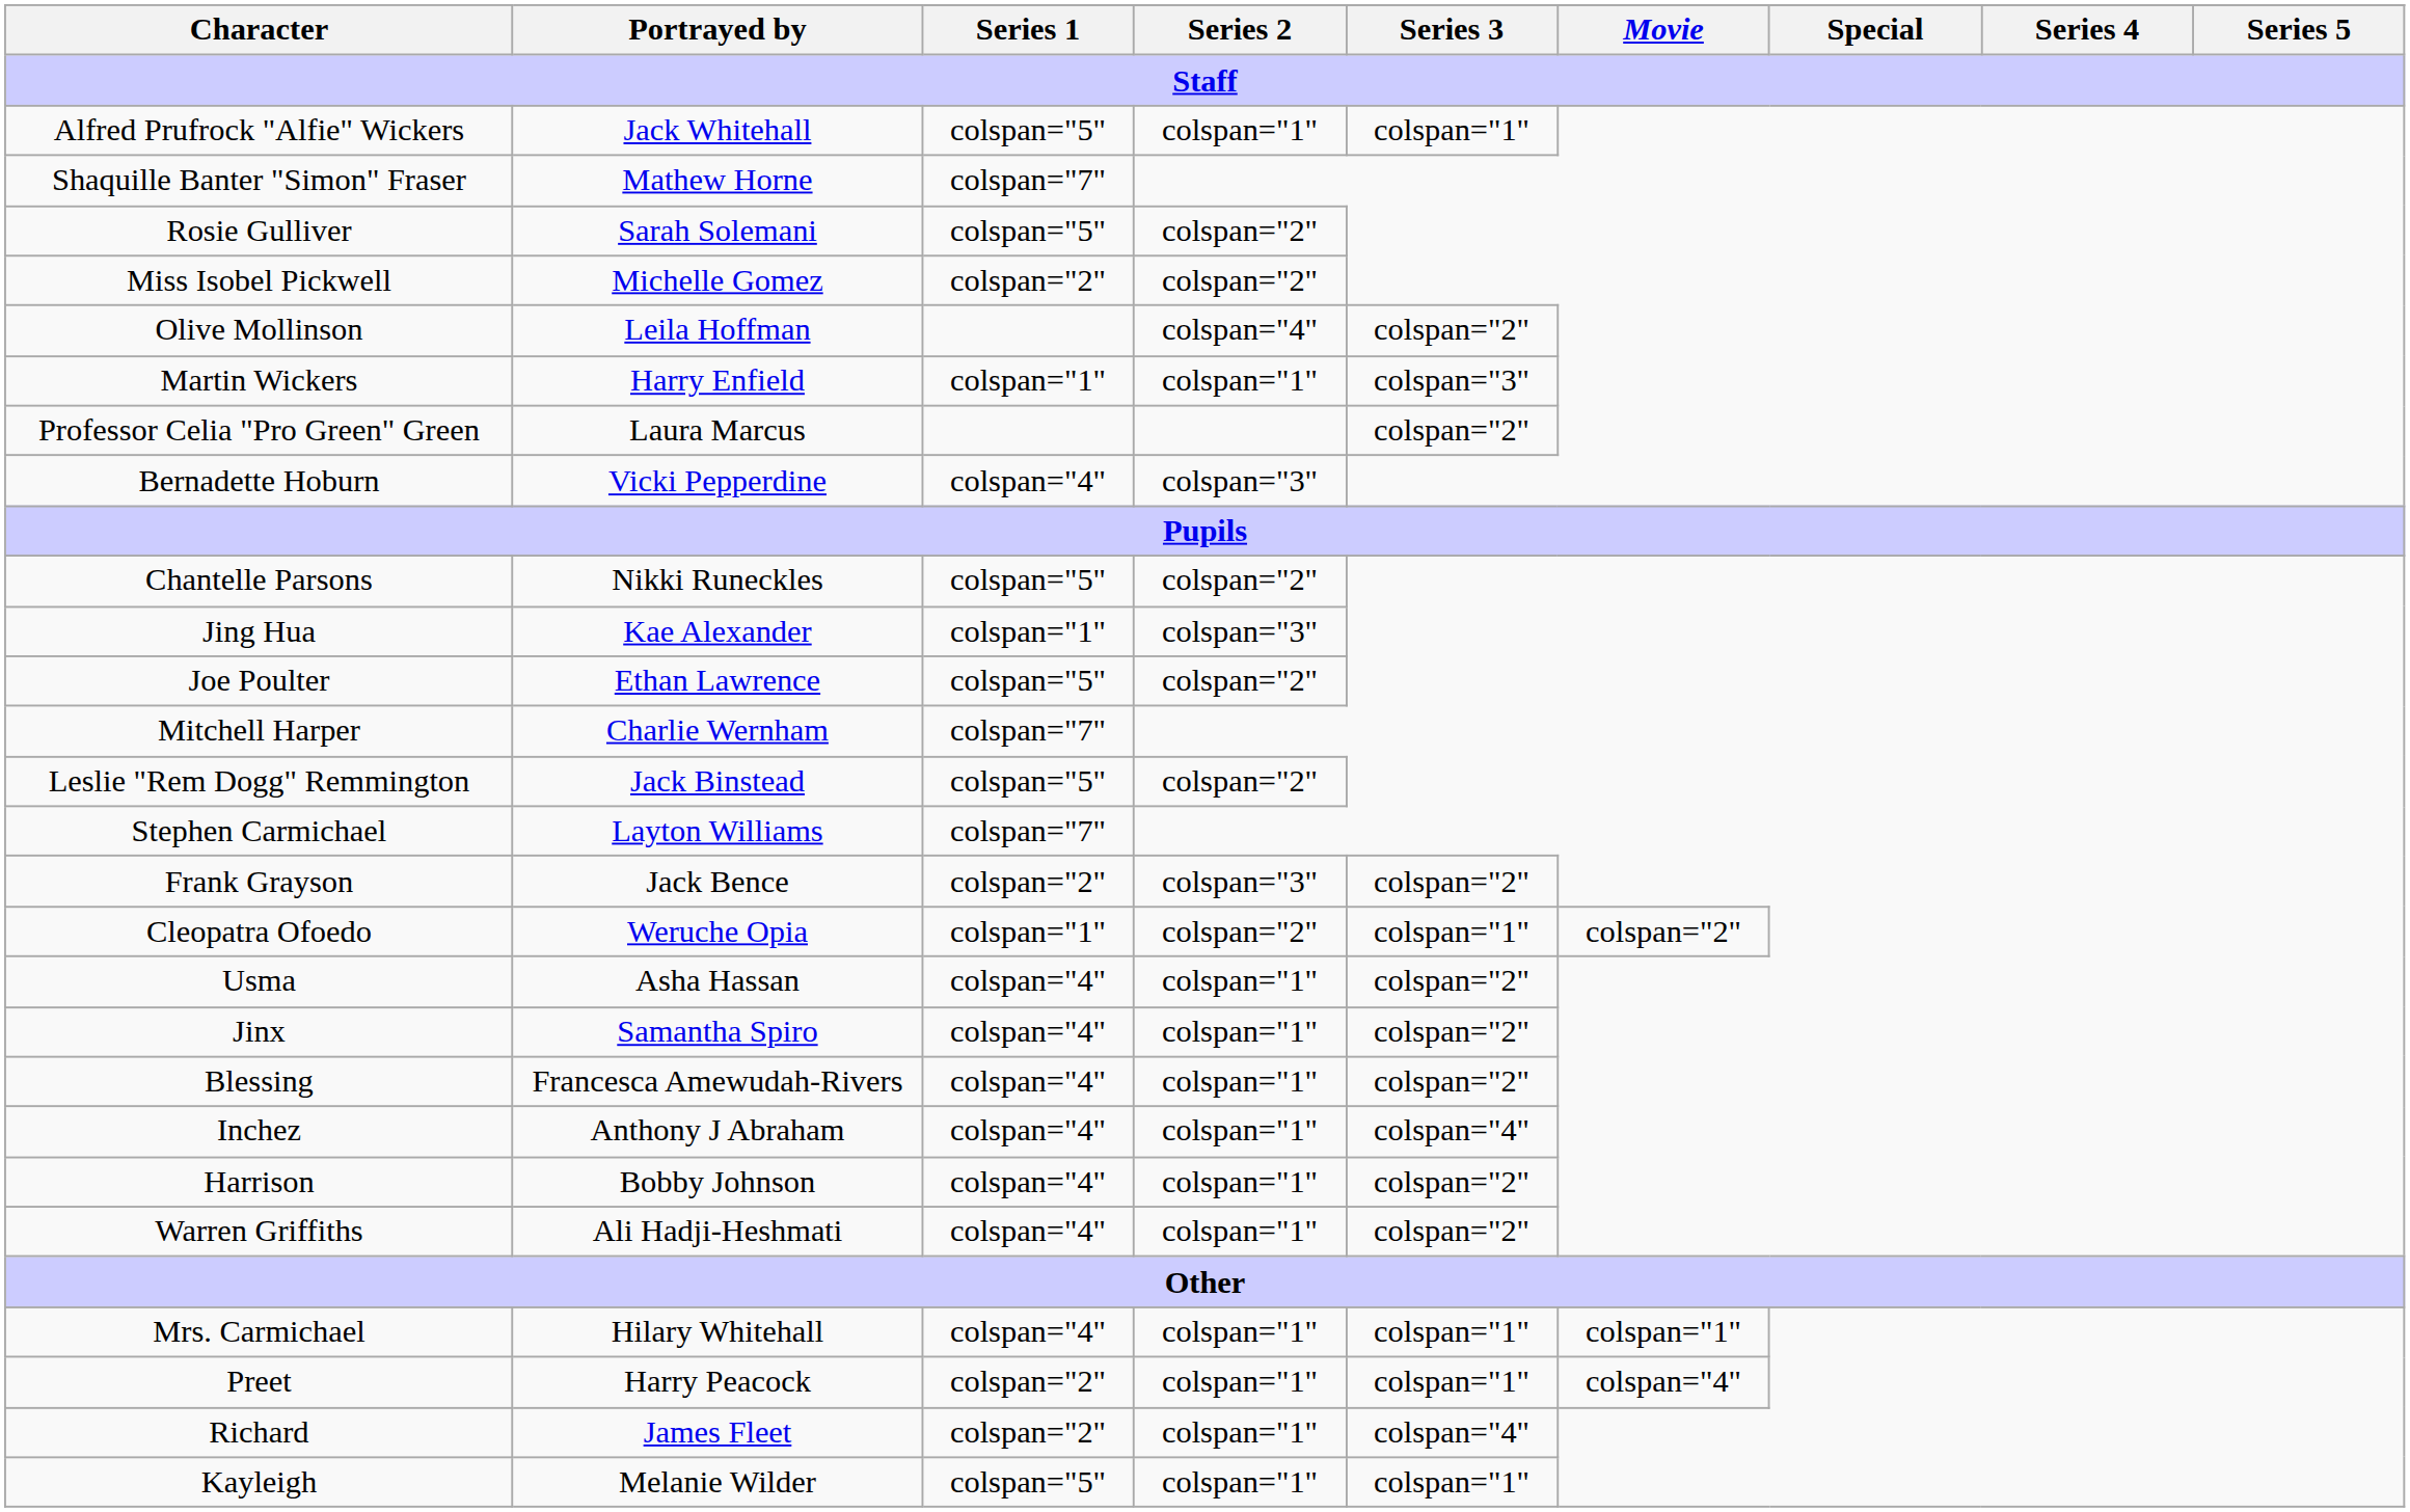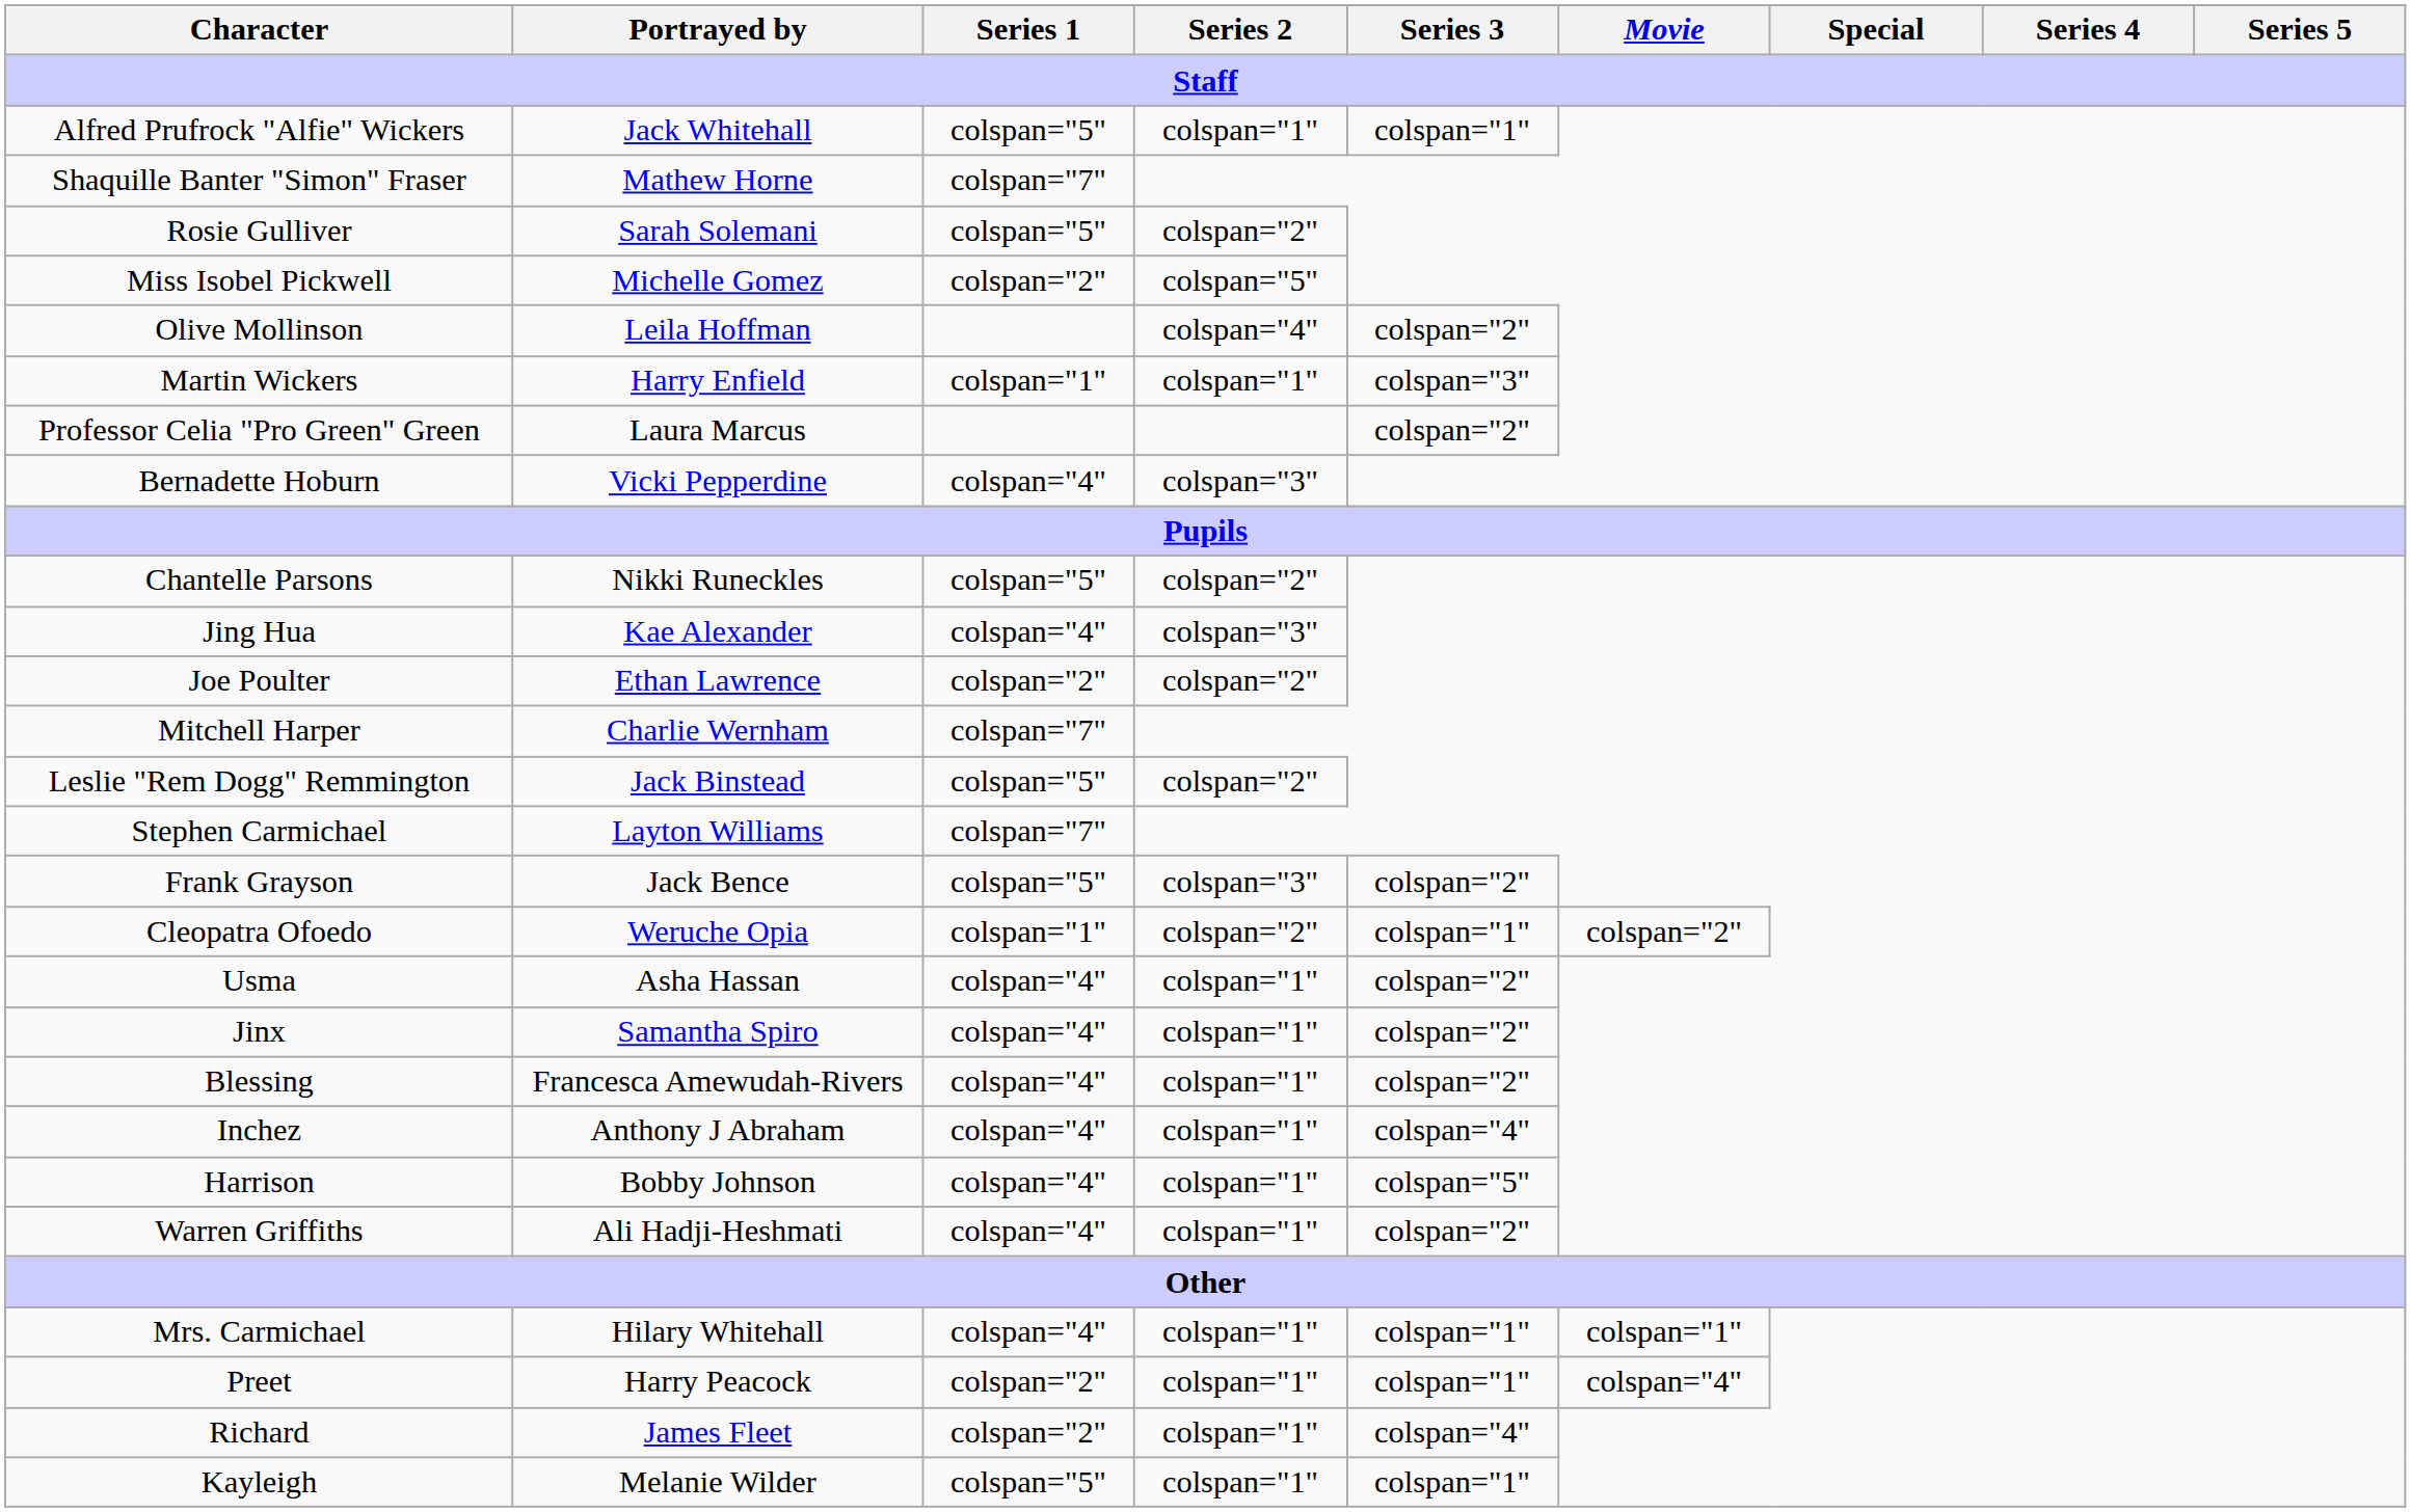Miss Isobel Pickwell | Series 2: colspan="2" -> colspan="5"
Jing Hua | Series 1: colspan="1" -> colspan="4"
Joe Poulter | Series 1: colspan="5" -> colspan="2"
Frank Grayson | Series 1: colspan="2" -> colspan="5"
Harrison | Series 3: colspan="2" -> colspan="5"
